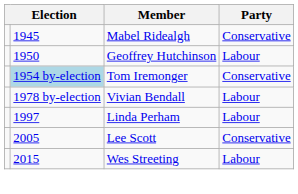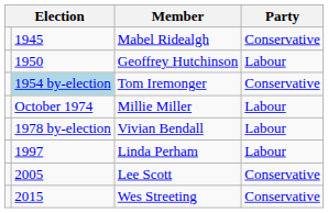+ row: October 1974 | Millie Miller | Labour
Wes Streeting | Party: Labour -> Conservative
